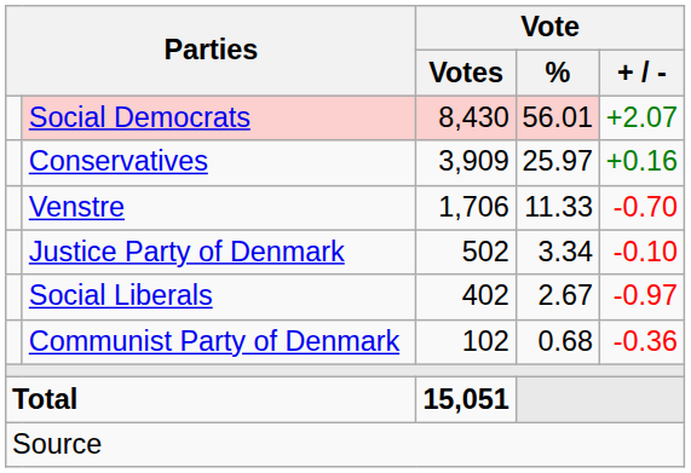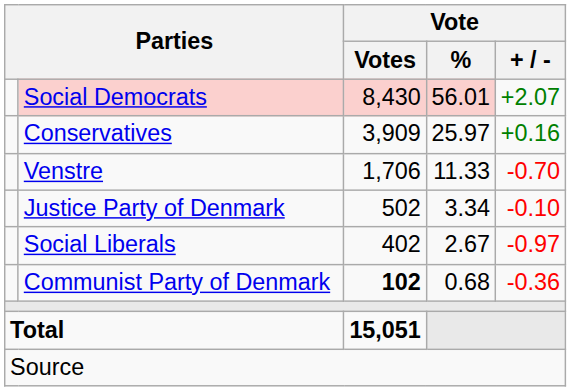Communist Party of Denmark | Vote / Votes: normal -> bold
